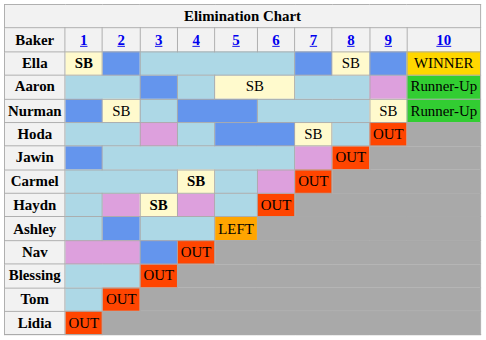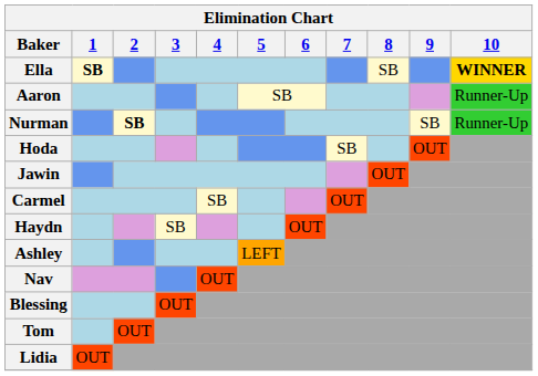Ella | 10: normal -> bold
Nurman | 2: normal -> bold
Carmel | 4: bold -> normal
Haydn | 3: bold -> normal
